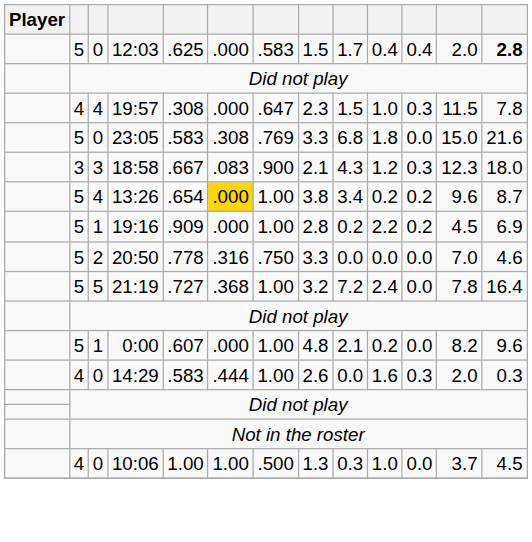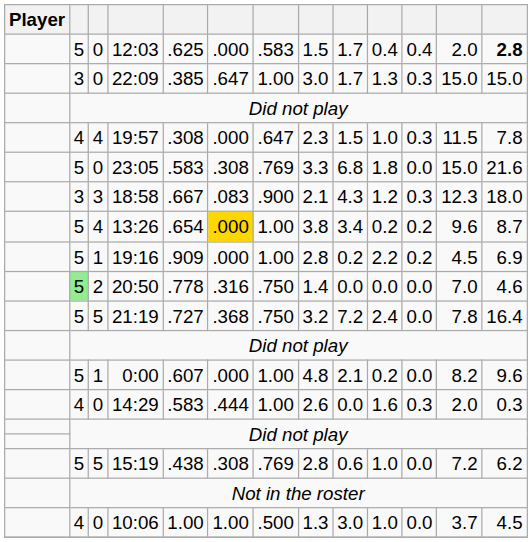+ row: 3 | 0 | 22:09 | .385 | .647 | 1.00 | 3.0 | 1.7 | 1.3 | 0.3 | 15.0 | 15.0
20:50 | column 2: no background -> lightgreen background
20:50 | column 8: 3.3 -> 1.4
21:19 | column 7: 1.00 -> .750
+ row: 5 | 5 | 15:19 | .438 | .308 | .769 | 2.8 | 0.6 | 1.0 | 0.0 | 7.2 | 6.2
10:06 | column 9: 0.3 -> 3.0
